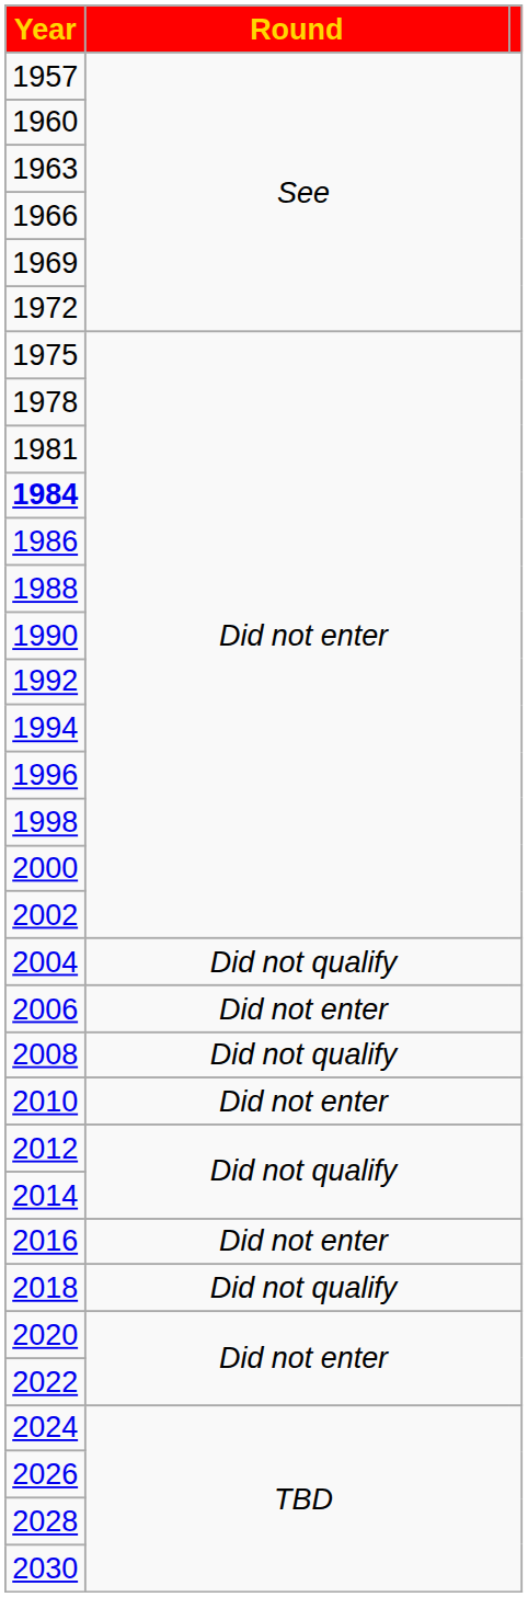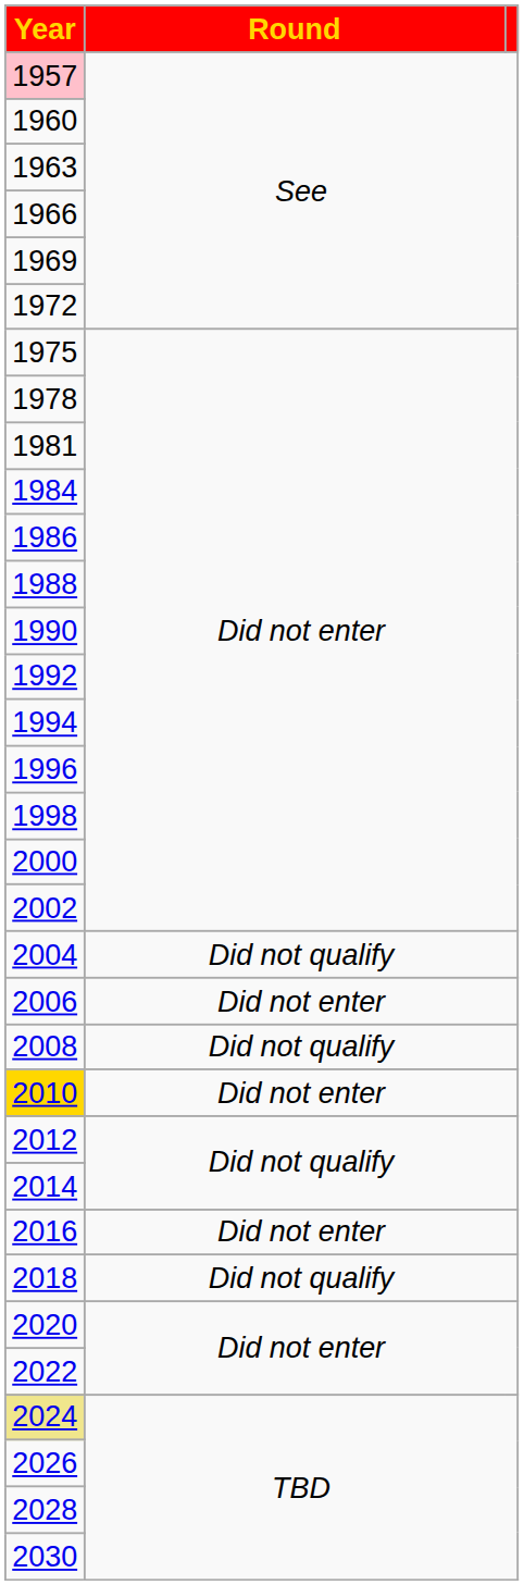1957 | Year: no background -> pink background
1984 | Year: bold -> normal
2010 | Year: no background -> gold background
2024 | Year: no background -> khaki background
